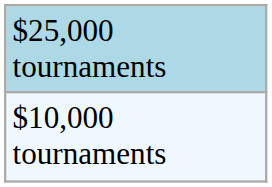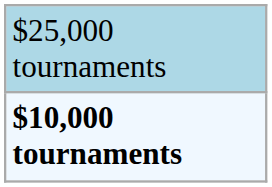row 2 | column 1: normal -> bold
